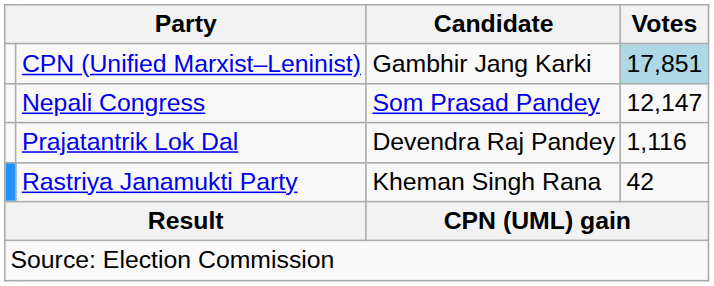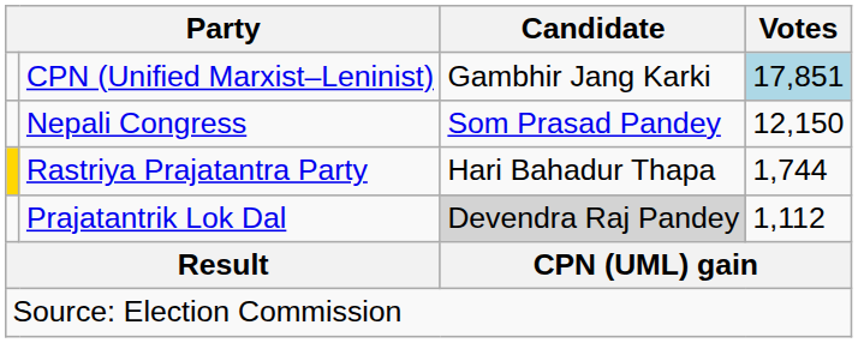Nepali Congress | Votes: 12,147 -> 12,150
+ row: Rastriya Prajatantra Party | Hari Bahadur Thapa | 1,744
Prajatantrik Lok Dal | Candidate: no background -> lightgrey background
Prajatantrik Lok Dal | Votes: 1,116 -> 1,112
- row: Rastriya Janamukti Party | Kheman Singh Rana | 42
